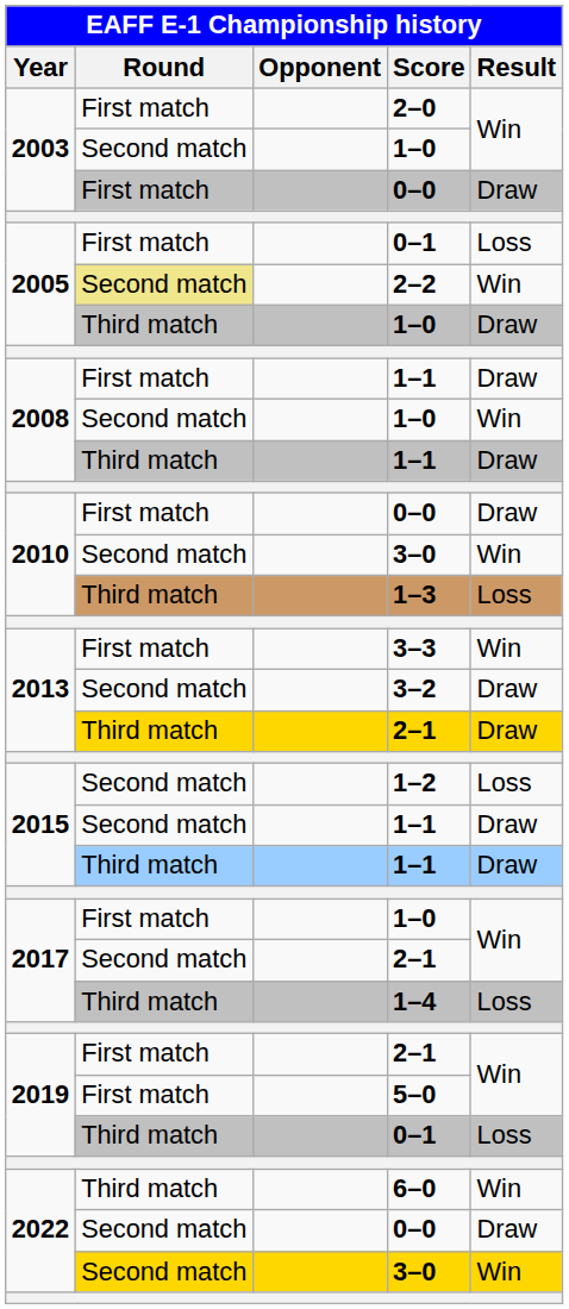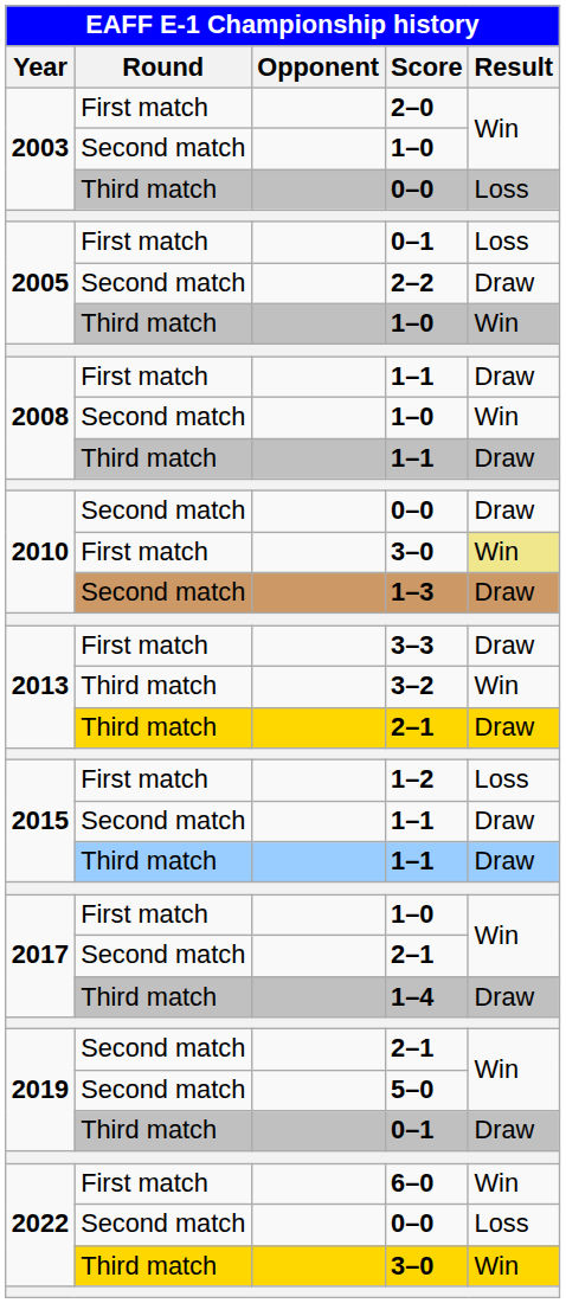2003 / 0–0 | Round: First match -> Third match
2003 / 0–0 | Result: Draw -> Loss
2–2 | Round: khaki background -> no background
2–2 | Result: Win -> Draw
2005 / 1–0 | Result: Draw -> Win
2010 / 0–0 | Round: First match -> Second match
2010 / 3–0 | Round: Second match -> First match
2010 / 3–0 | Result: no background -> khaki background
1–3 | Round: Third match -> Second match
1–3 | Result: Loss -> Draw
3–3 | Result: Win -> Draw
3–2 | Round: Second match -> Third match
3–2 | Result: Draw -> Win
1–2 | Round: Second match -> First match
1–4 | Result: Loss -> Draw
2019 / 2–1 | Round: First match -> Second match
5–0 | Round: First match -> Second match
2019 / 0–1 | Result: Loss -> Draw
6–0 | Round: Third match -> First match
2022 / 0–0 | Result: Draw -> Loss
2022 / 3–0 | Round: Second match -> Third match
